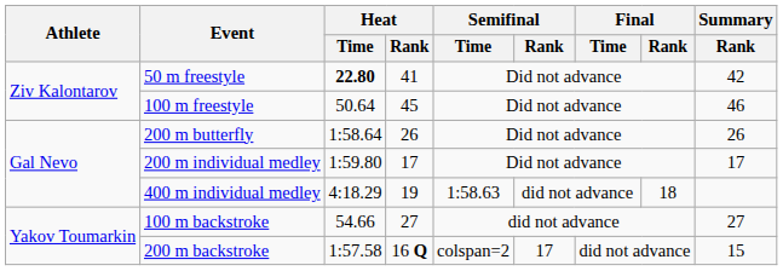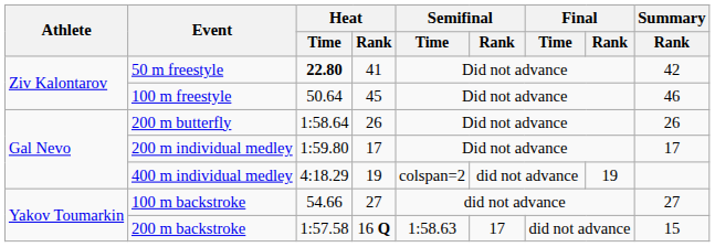400 m individual medley | Semifinal / Time: 1:58.63 -> colspan=2
400 m individual medley | Final / Rank: 18 -> 19
200 m backstroke | Semifinal / Time: colspan=2 -> 1:58.63
